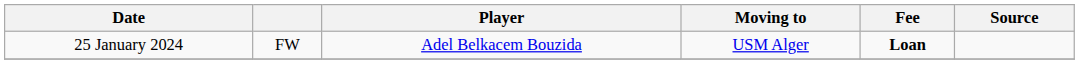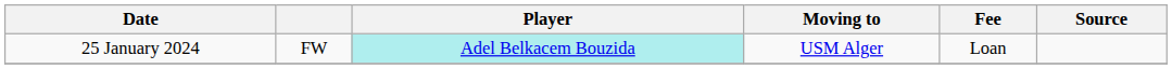25 January 2024 | Player: no background -> paleturquoise background
25 January 2024 | Fee: bold -> normal
